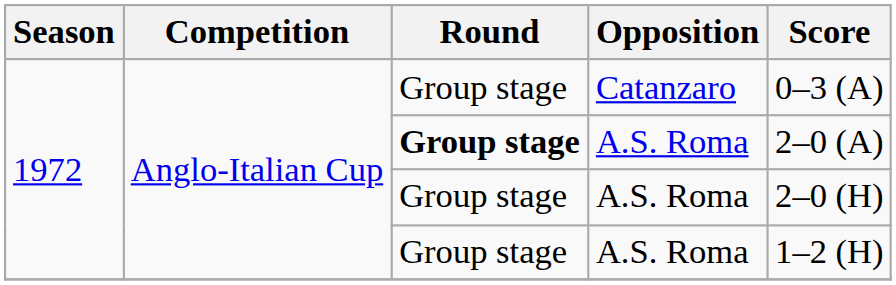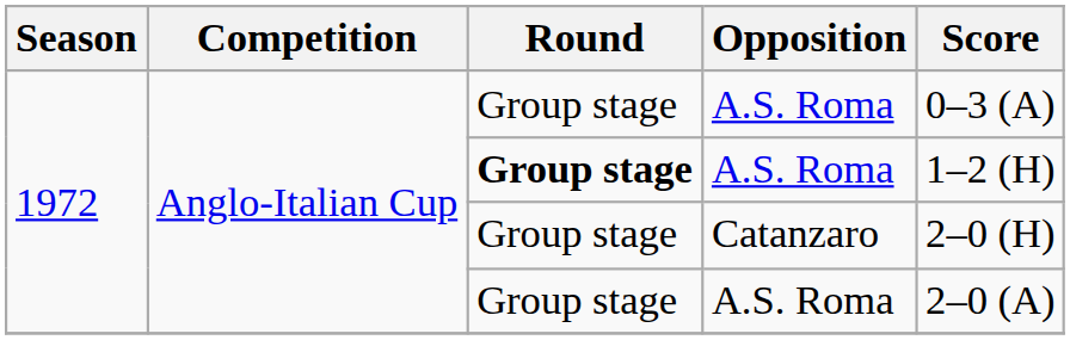row 2 | Opposition: Catanzaro -> A.S. Roma
row 3 | Score: 2–0 (A) -> 1–2 (H)
row 4 | Opposition: A.S. Roma -> Catanzaro
row 5 | Score: 1–2 (H) -> 2–0 (A)
